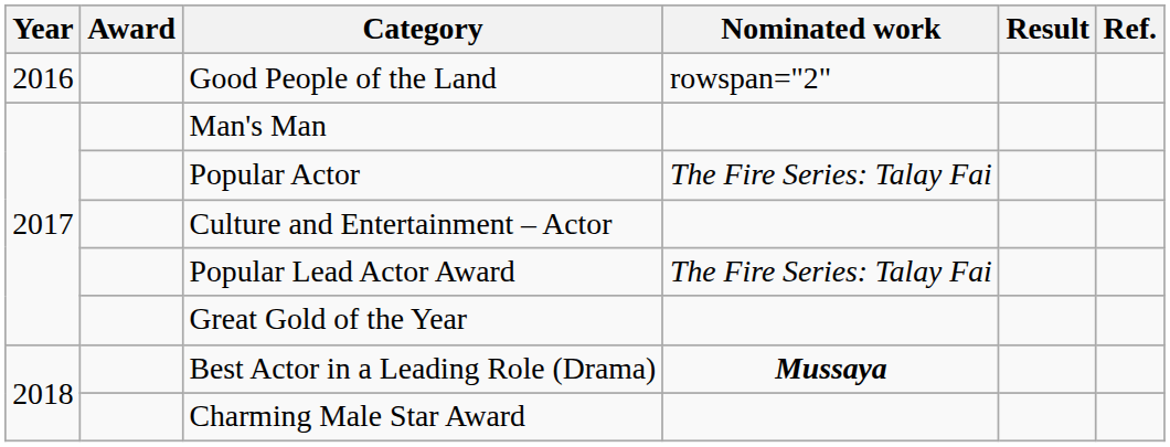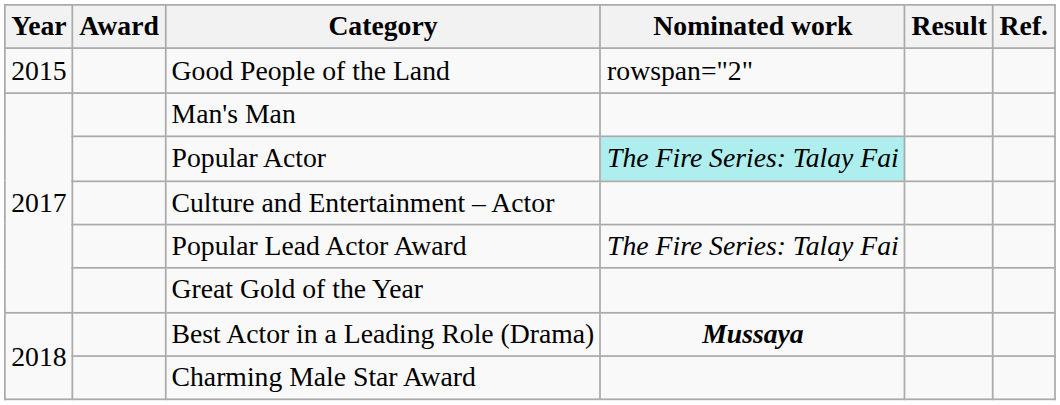Good People of the Land | Year: 2016 -> 2015
Popular Actor | Nominated work: no background -> paleturquoise background
